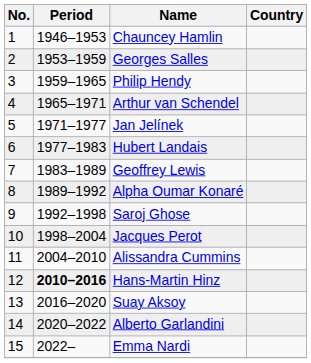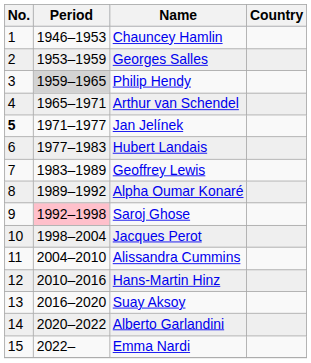Philip Hendy | Period: no background -> lightgrey background
Jan Jelínek | No.: normal -> bold
Saroj Ghose | Period: no background -> pink background
Hans-Martin Hinz | Period: bold -> normal
